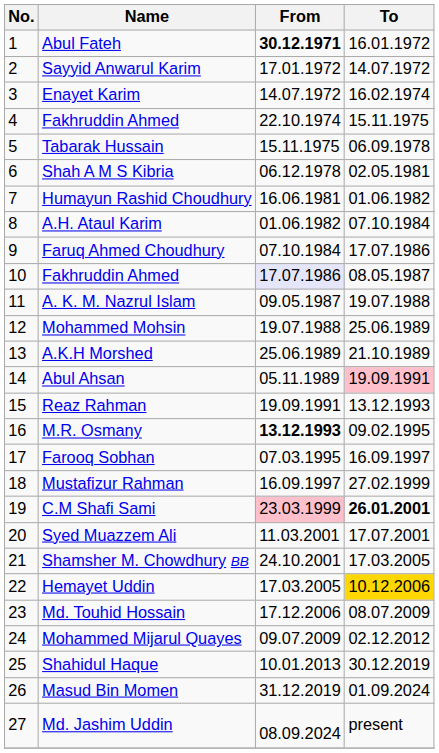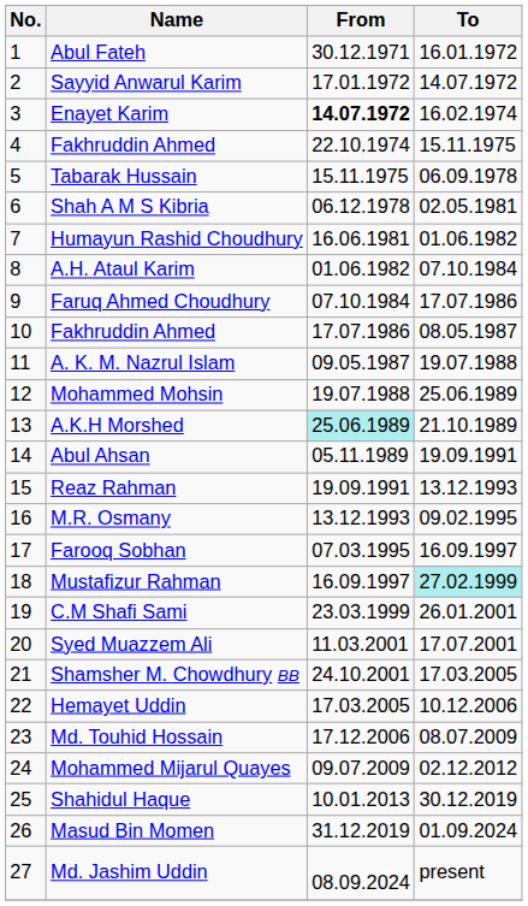Abul Fateh | From: bold -> normal
Enayet Karim | From: normal -> bold
10 / Fakhruddin Ahmed | From: lavender background -> no background
A.K.H Morshed | From: no background -> paleturquoise background
Abul Ahsan | To: pink background -> no background
M.R. Osmany | From: bold -> normal
Mustafizur Rahman | To: no background -> paleturquoise background
C.M Shafi Sami | From: pink background -> no background
C.M Shafi Sami | To: bold -> normal
Hemayet Uddin | To: gold background -> no background
